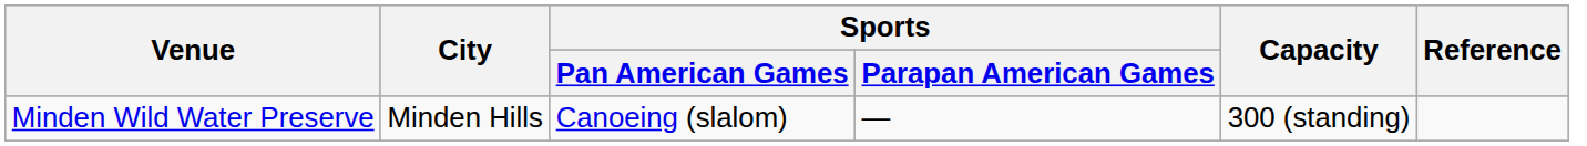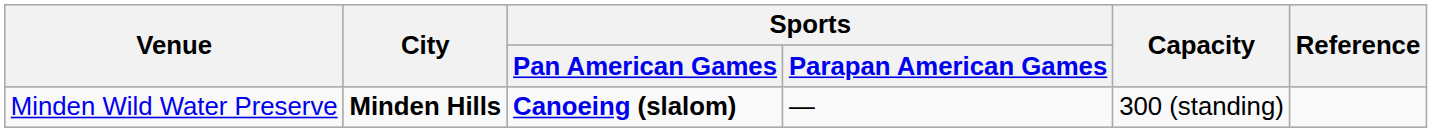Minden Wild Water Preserve | City: normal -> bold
Minden Wild Water Preserve | Sports / Pan American Games: normal -> bold
